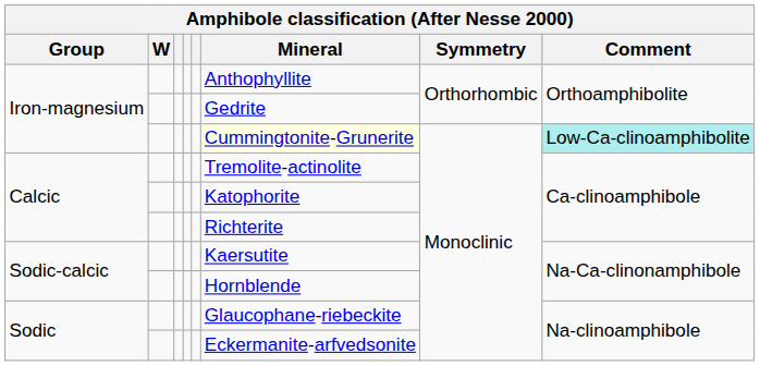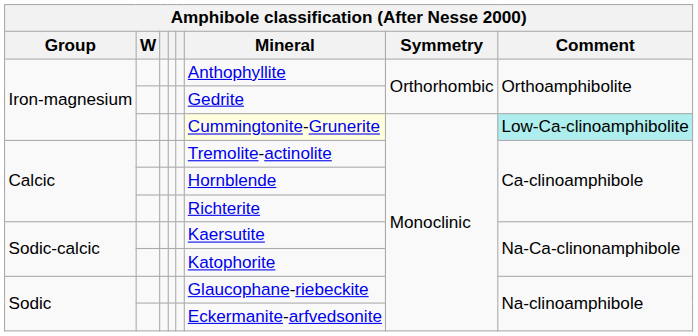row 7 | Mineral: Katophorite -> Hornblende
row 10 | Mineral: Hornblende -> Katophorite
